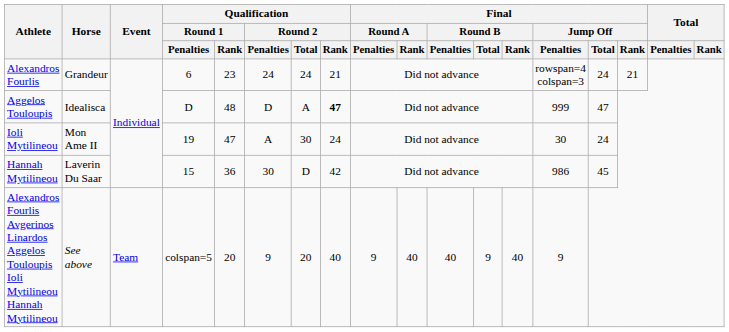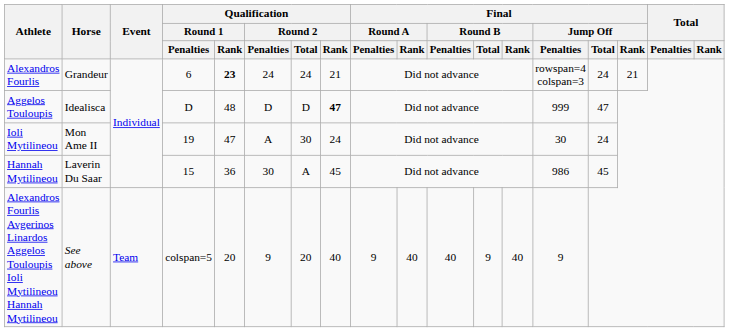Alexandros Fourlis | Qualification / Round 1 / Rank: normal -> bold
Aggelos Touloupis | Qualification / Round 2 / Total: A -> D
Hannah Mytilineou | Qualification / Round 2 / Total: D -> A
Hannah Mytilineou | Qualification / Round 2 / Rank: 42 -> 45
